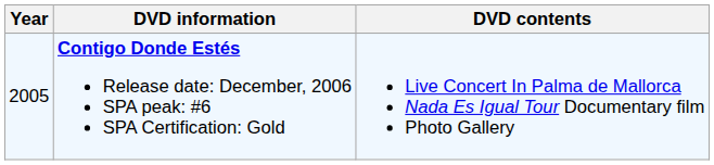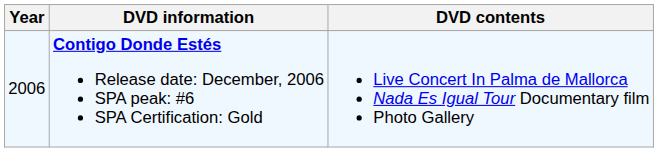row 2 | Year: 2005 -> 2006
